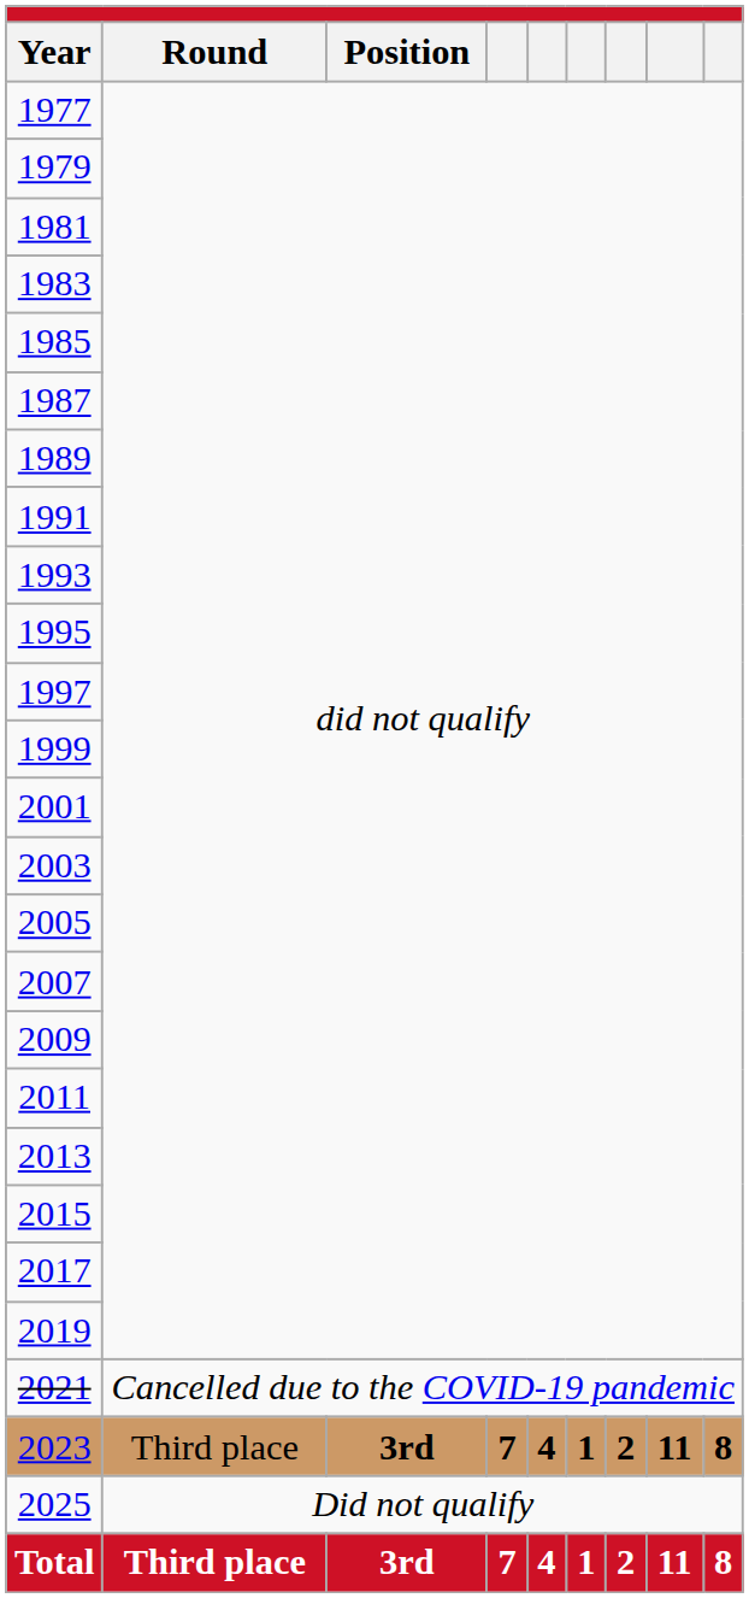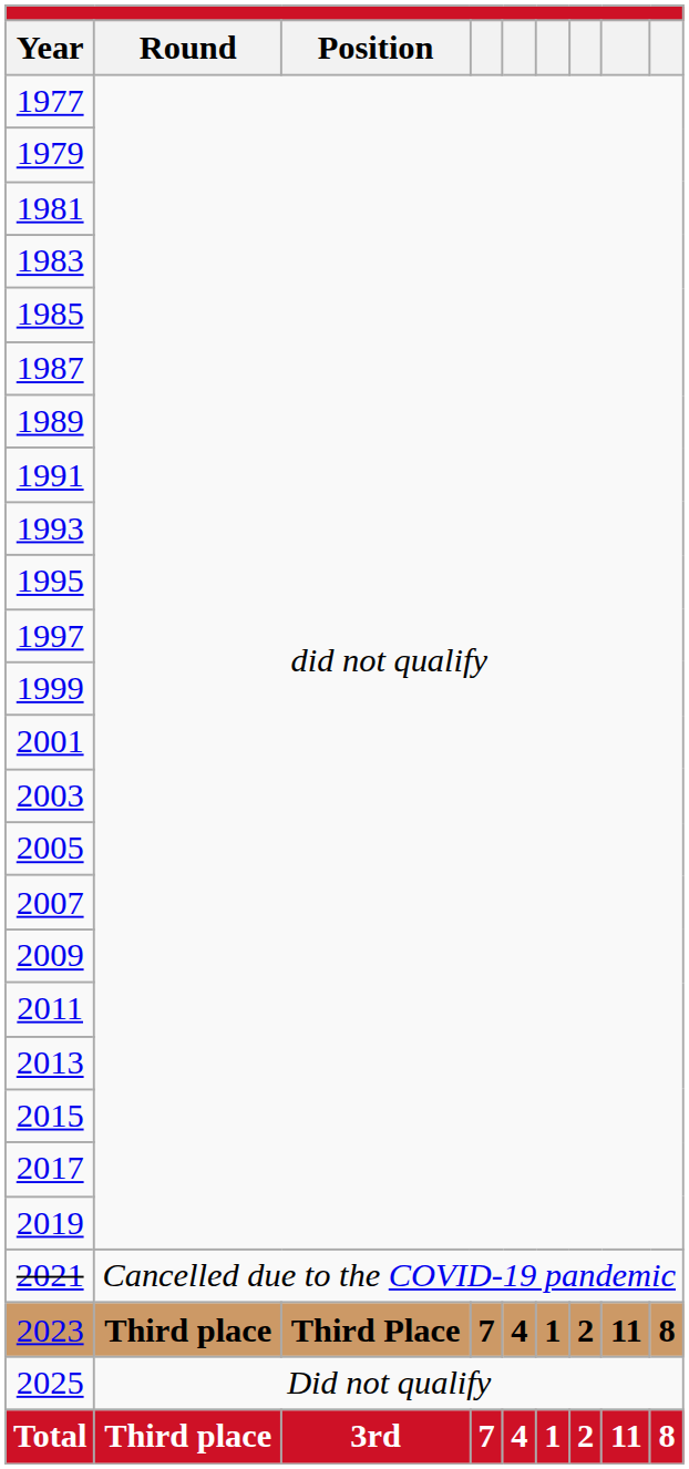2023 | Round: normal -> bold
2023 | Position: 3rd -> Third Place
